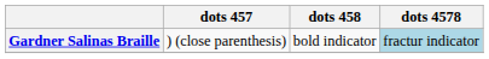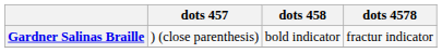Gardner Salinas Braille | dots 4578: lightblue background -> no background
